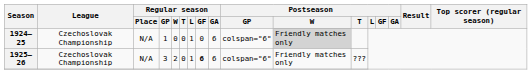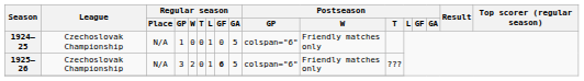1924–25 | Regular season / GA: 6 -> 5
1924–25 | Postseason / W: lightgrey background -> no background
1925–26 | Regular season / GA: 6 -> 5
